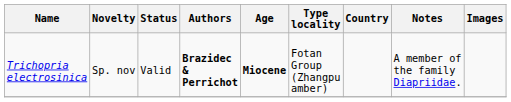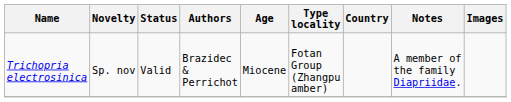Trichopria electrosinica | Authors: bold -> normal
Trichopria electrosinica | Age: bold -> normal
